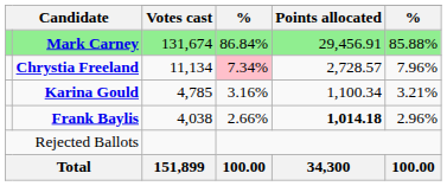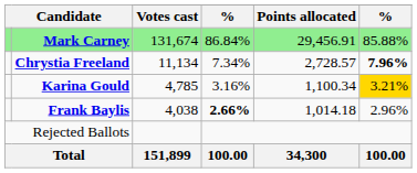Chrystia Freeland | column 4: pink background -> no background
Chrystia Freeland | column 6: normal -> bold
Karina Gould | column 6: no background -> gold background
Frank Baylis | column 4: normal -> bold
Frank Baylis | Points allocated: bold -> normal
